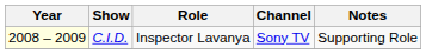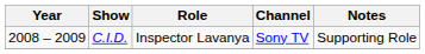C.I.D. | Year: lightyellow background -> no background
